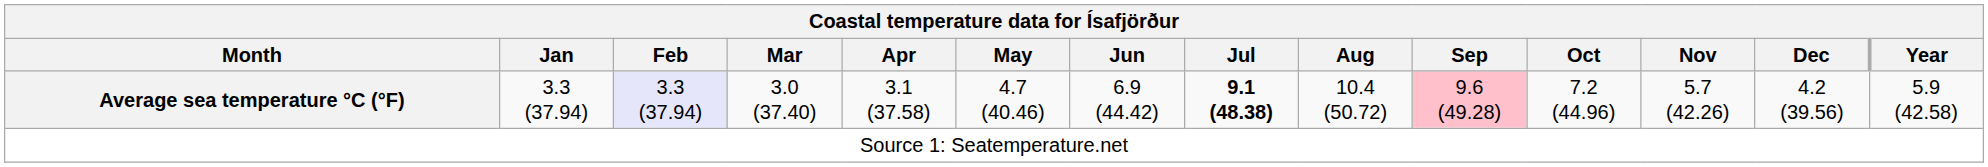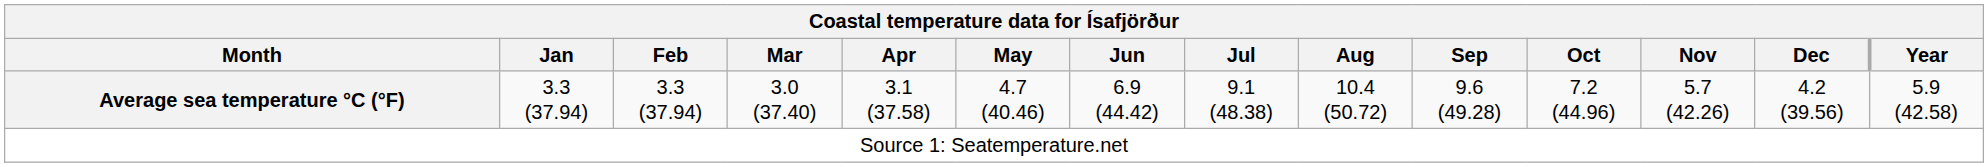row 3 | Feb: lavender background -> no background
row 3 | Jul: bold -> normal
row 3 | Sep: pink background -> no background
